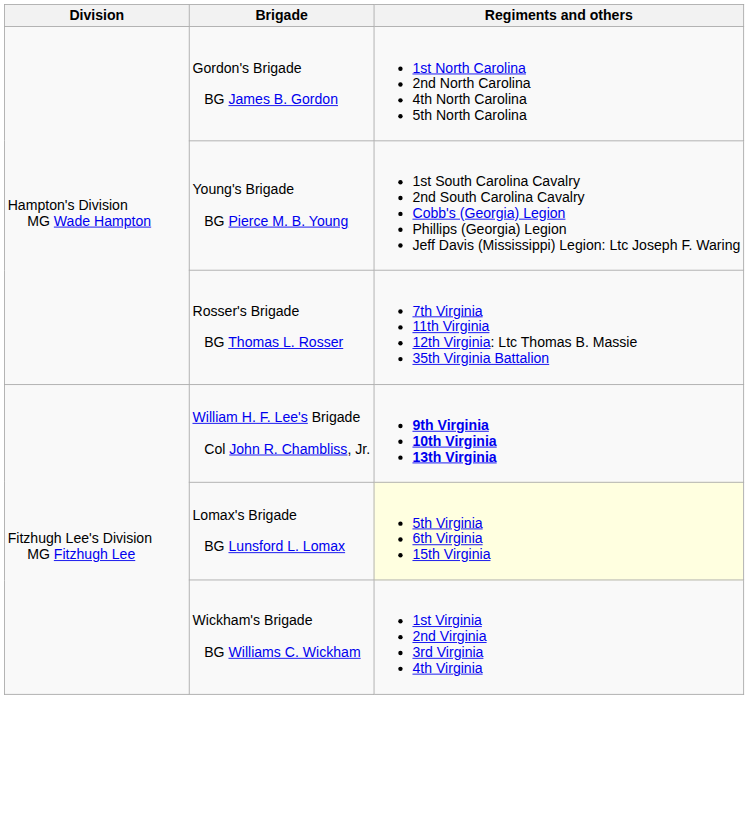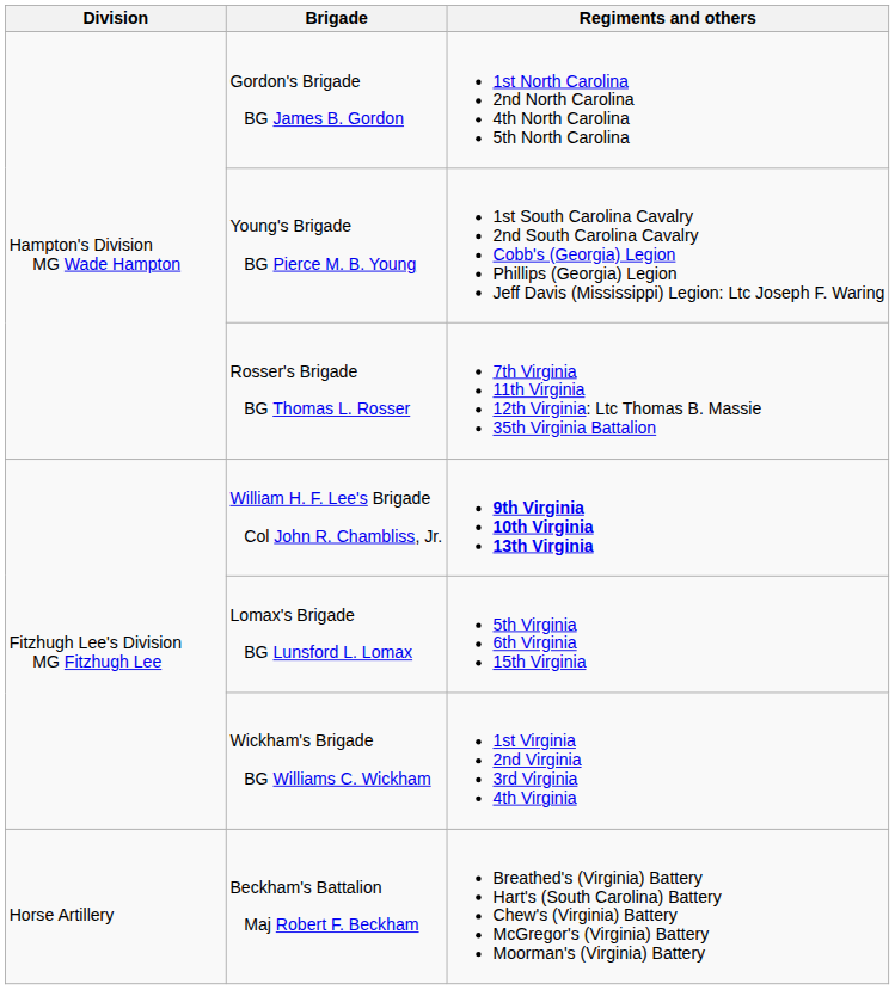Lomax's Brigade BG Lunsford L. Lomax | Regiments and others: lightyellow background -> no background
+ row: Horse Artillery | Beckham's Battalion Maj Robert F. Beckham | Breathed's (Virginia) Battery Hart's (South Carolina) Battery Chew's (Virginia) Battery McGregor's (Virginia) Battery Moorman's (Virginia) Battery
